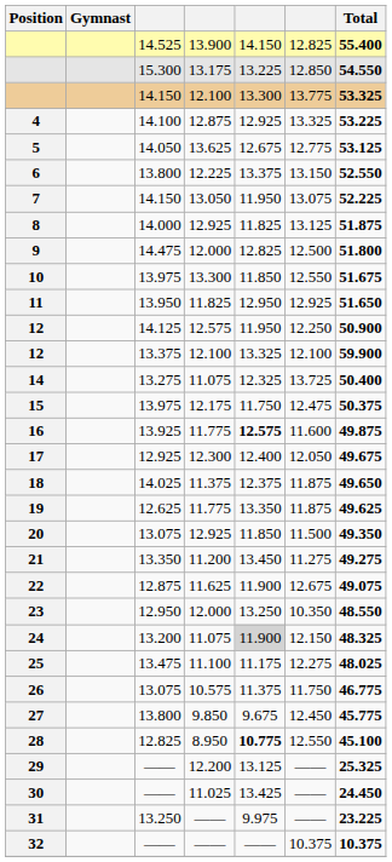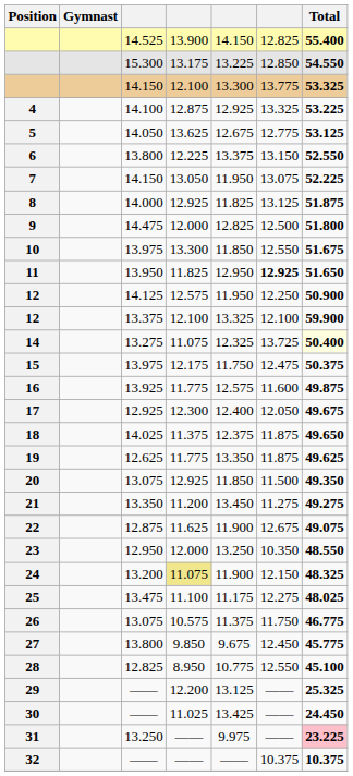11 | column 6: normal -> bold
14 | Total: no background -> lightyellow background
16 | column 5: bold -> normal
24 | column 4: no background -> khaki background
24 | column 5: lightgrey background -> no background
28 | column 5: bold -> normal
31 | Total: no background -> pink background
